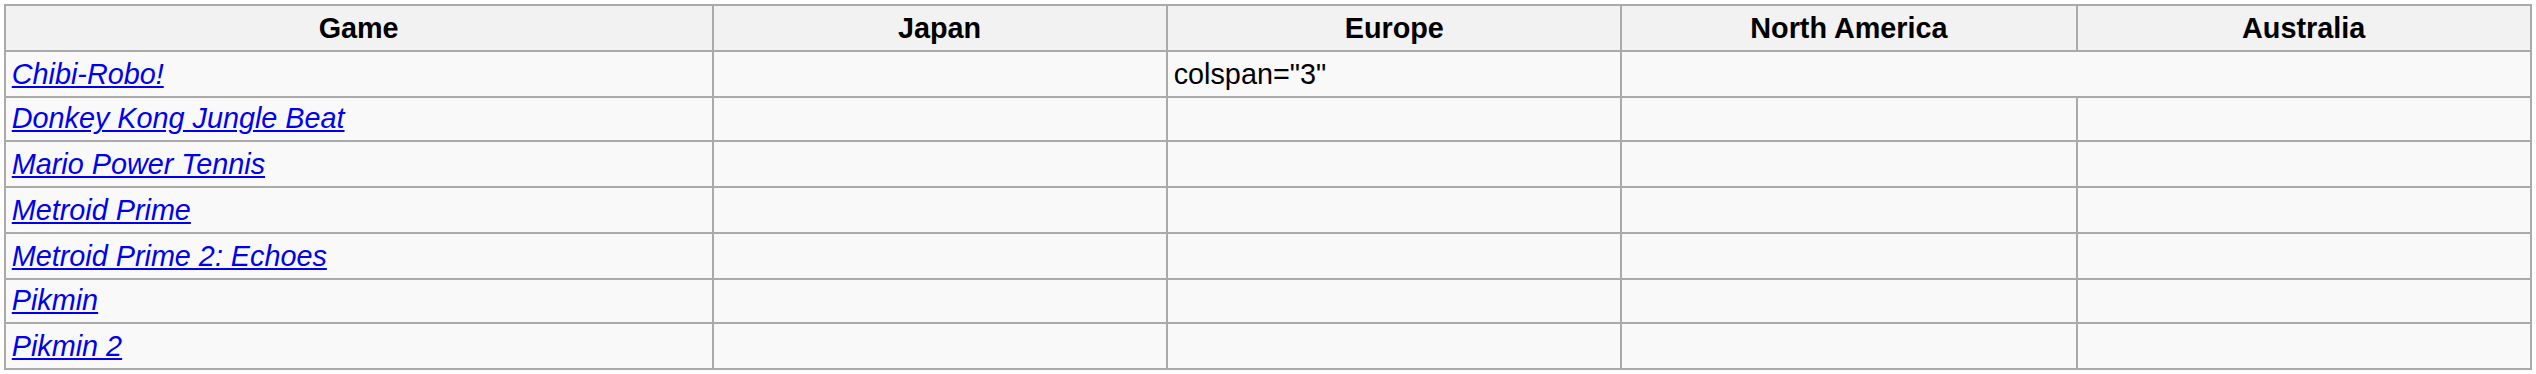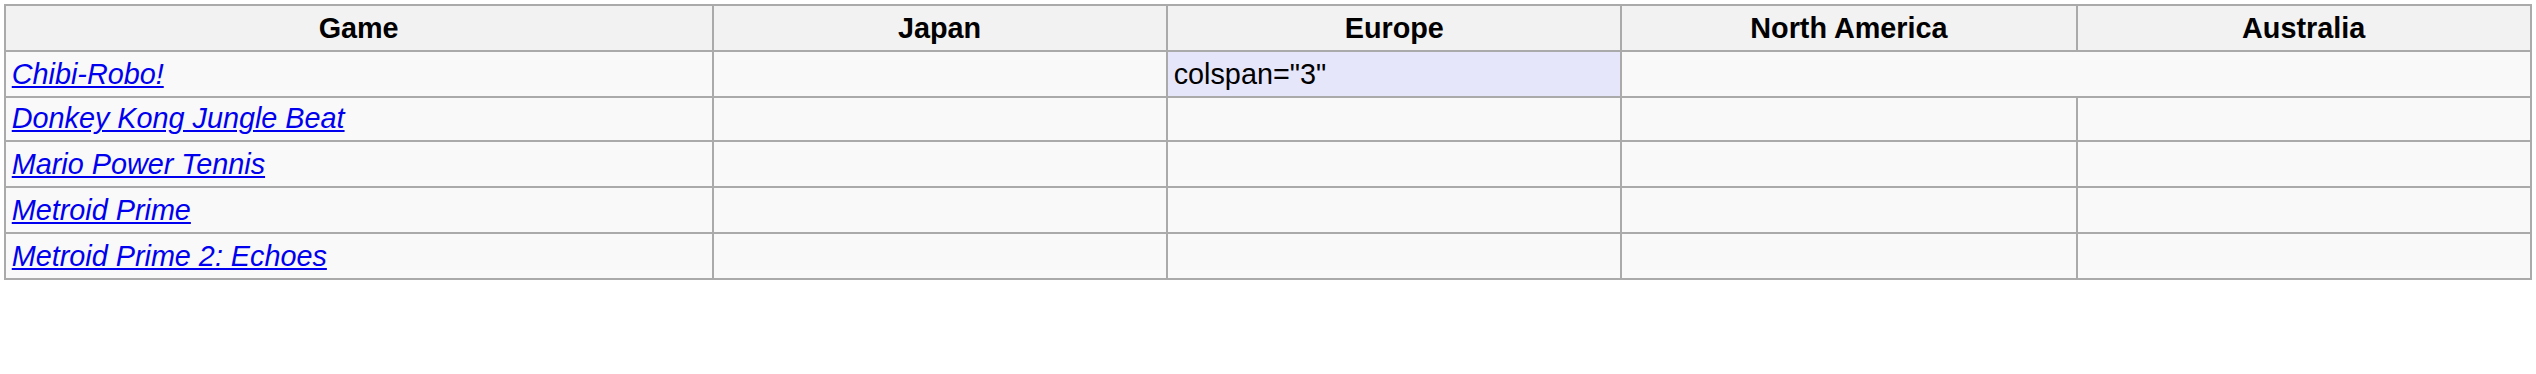Chibi-Robo! | Europe: no background -> lavender background
- row: Pikmin
- row: Pikmin 2
